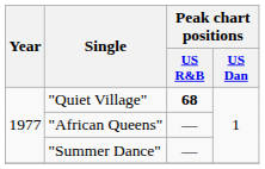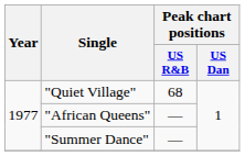"Quiet Village" | Peak chart positions / US R&B: bold -> normal
